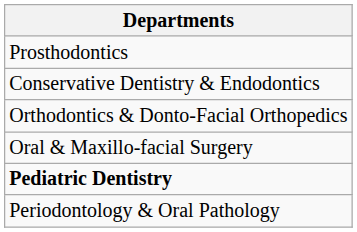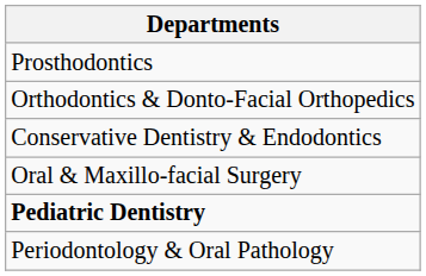row 3 | column 1: Conservative Dentistry & Endodontics -> Orthodontics & Donto-Facial Orthopedics
row 4 | column 1: Orthodontics & Donto-Facial Orthopedics -> Conservative Dentistry & Endodontics
